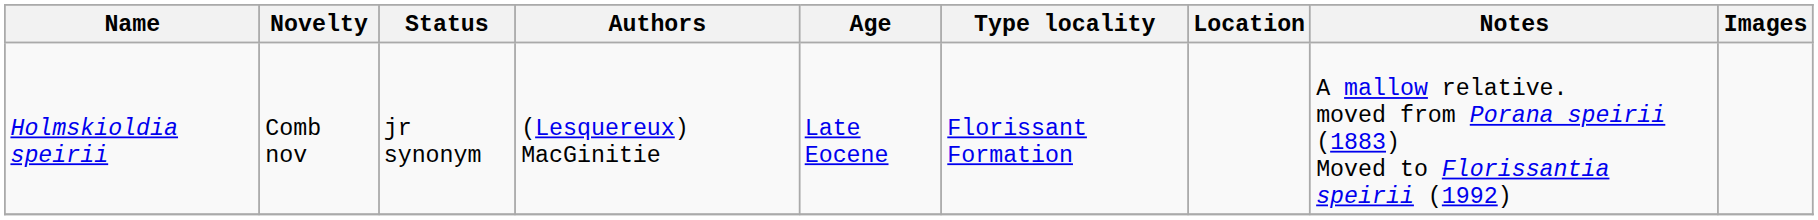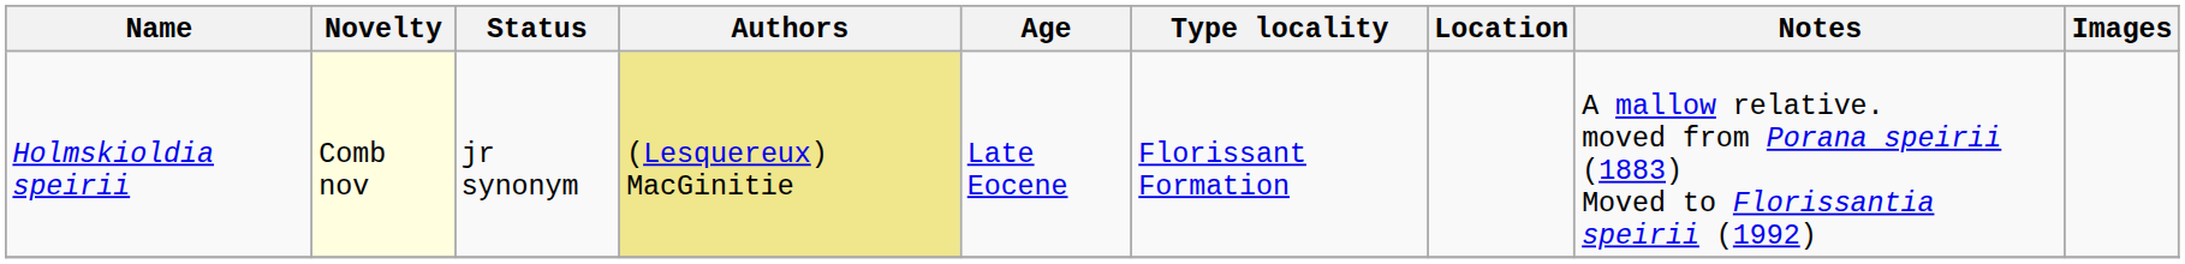Holmskioldia speirii | Novelty: no background -> lightyellow background
Holmskioldia speirii | Authors: no background -> khaki background
